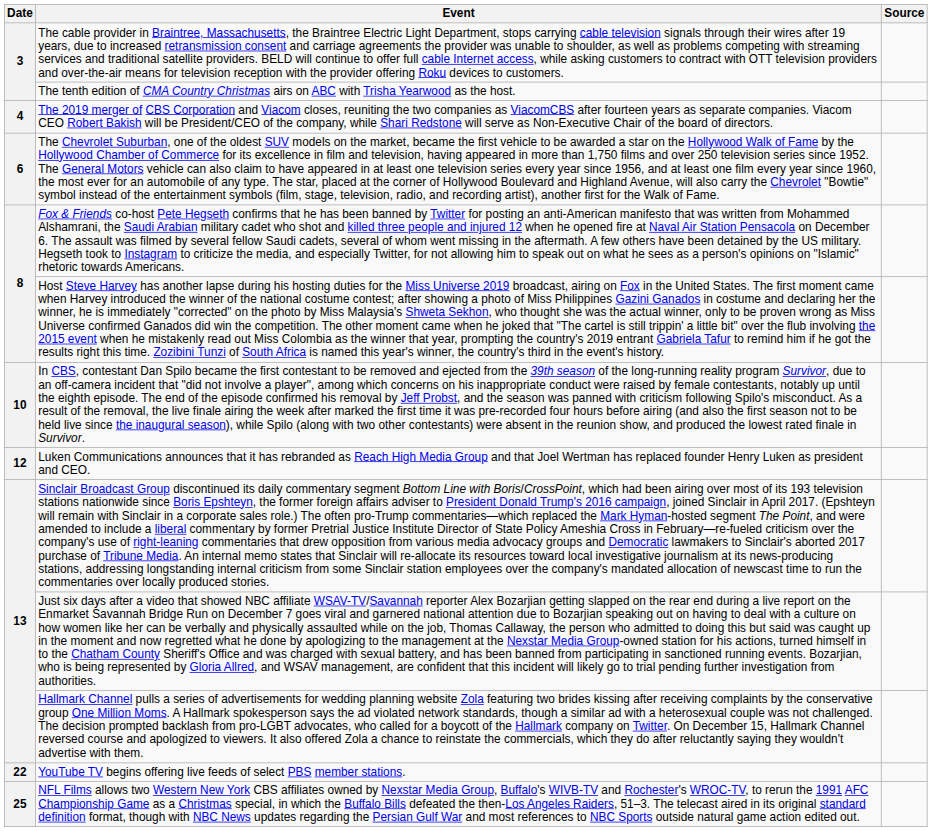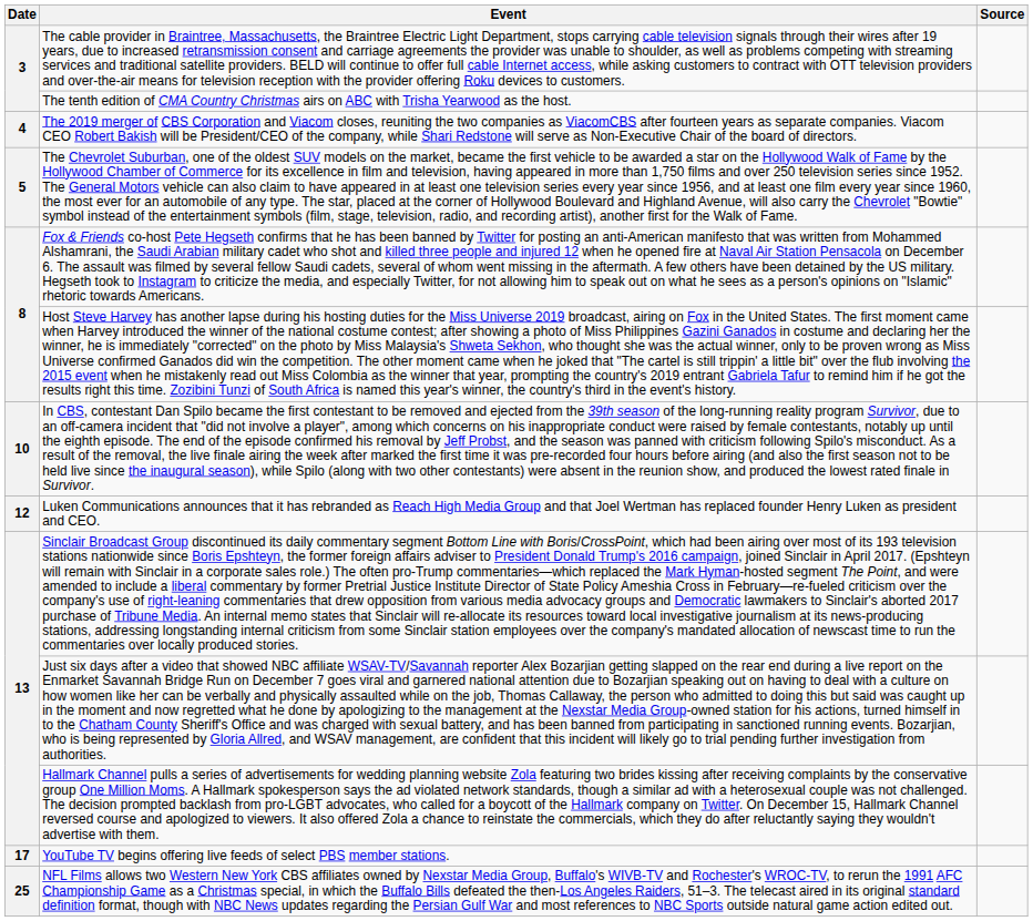row 5 | Date: 6 -> 5
row 13 | Date: 22 -> 17
